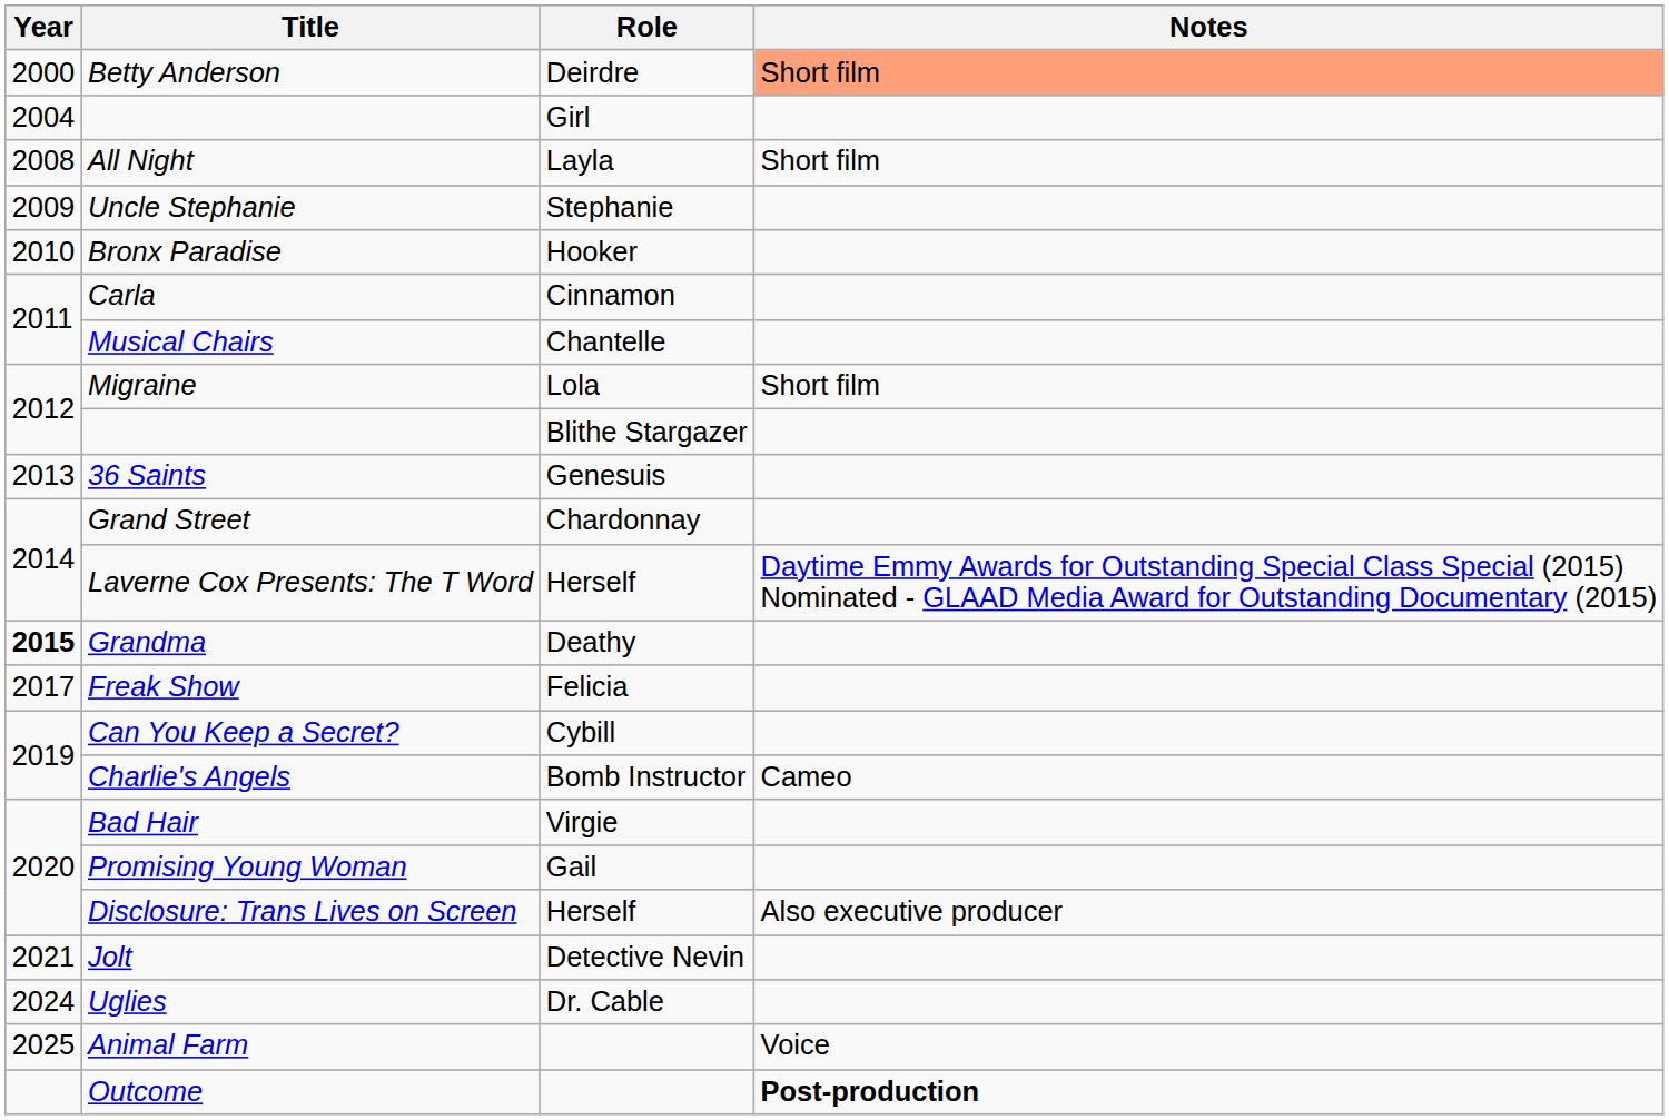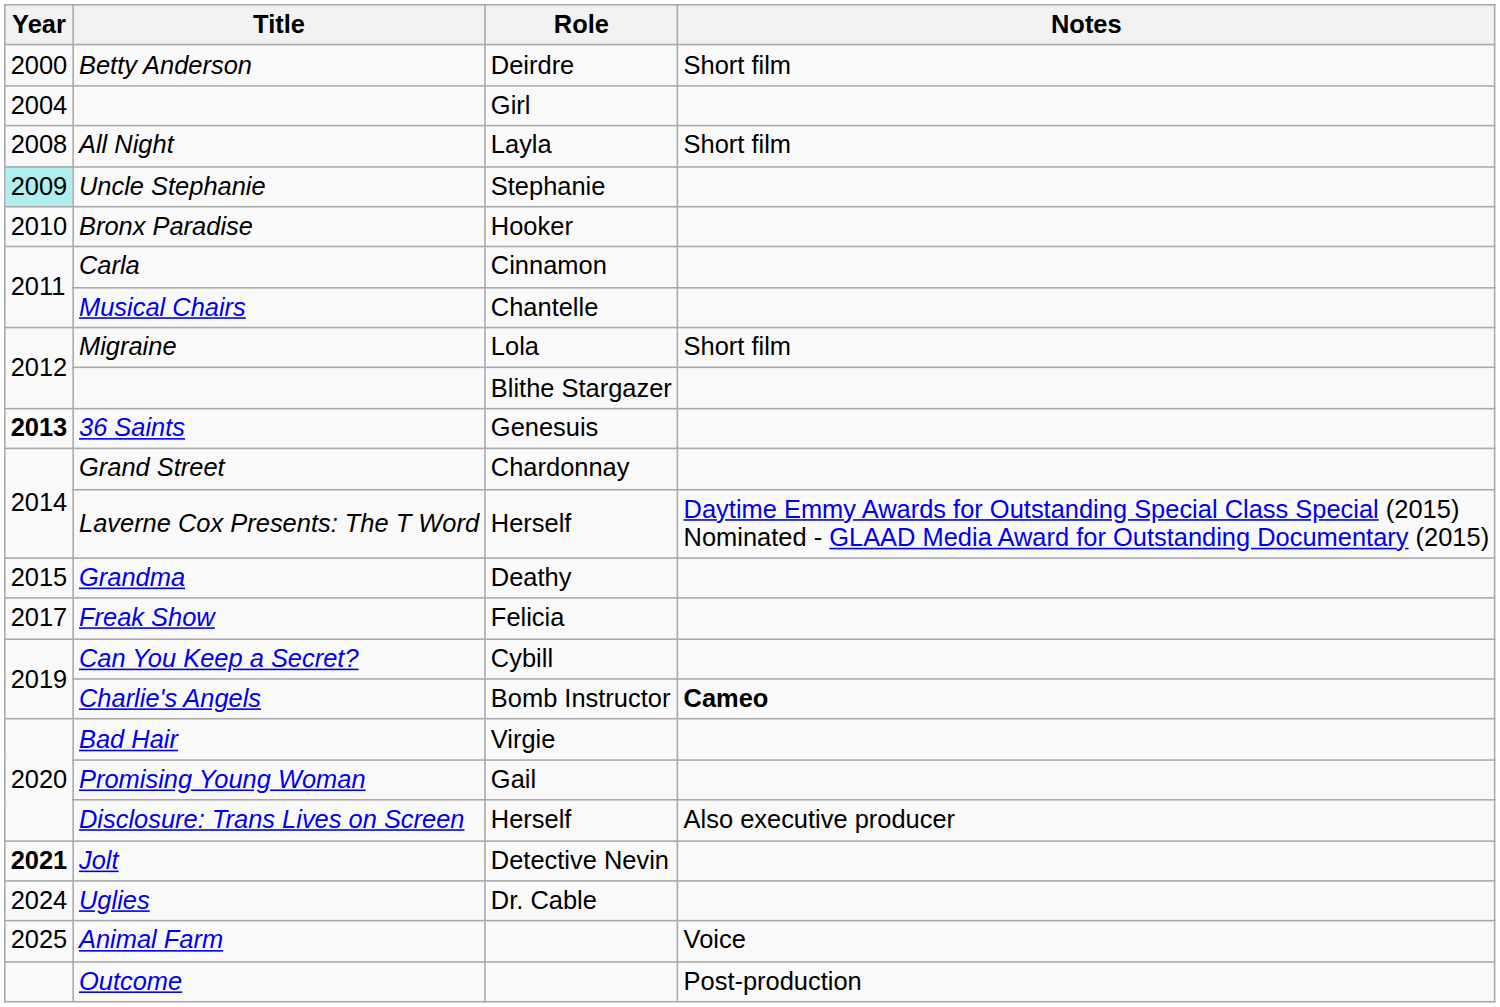Betty Anderson | Notes: lightsalmon background -> no background
Uncle Stephanie | Year: no background -> paleturquoise background
36 Saints | Year: normal -> bold
Grandma | Year: bold -> normal
Charlie's Angels | Notes: normal -> bold
Jolt | Year: normal -> bold
Outcome | Notes: bold -> normal
